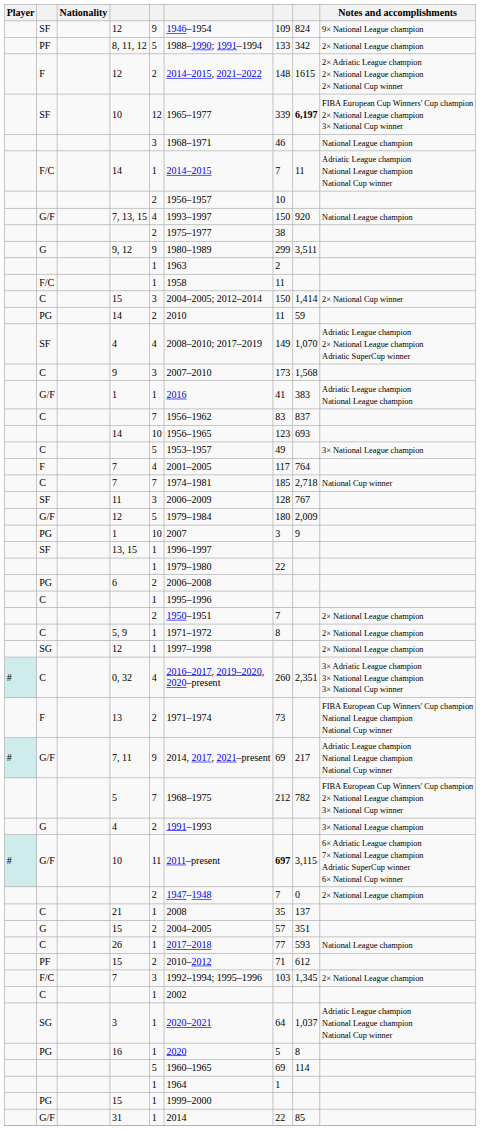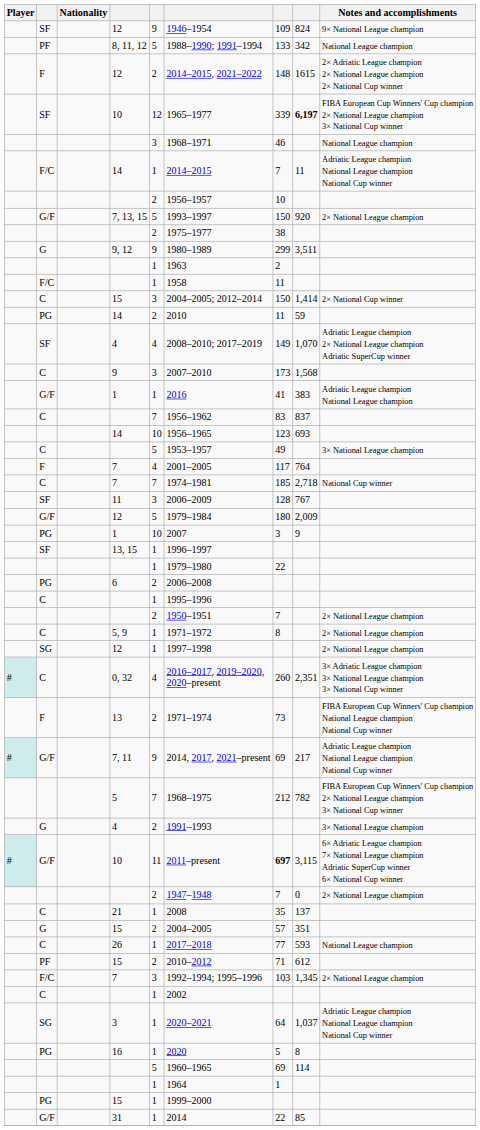8, 11, 12 | Notes and accomplishments: 2× National League champion -> National League champion
7, 13, 15 | column 5: 4 -> 5
7, 13, 15 | Notes and accomplishments: National League champion -> 2× National League champion
